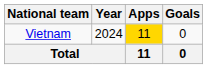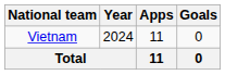Vietnam | Apps: gold background -> no background
